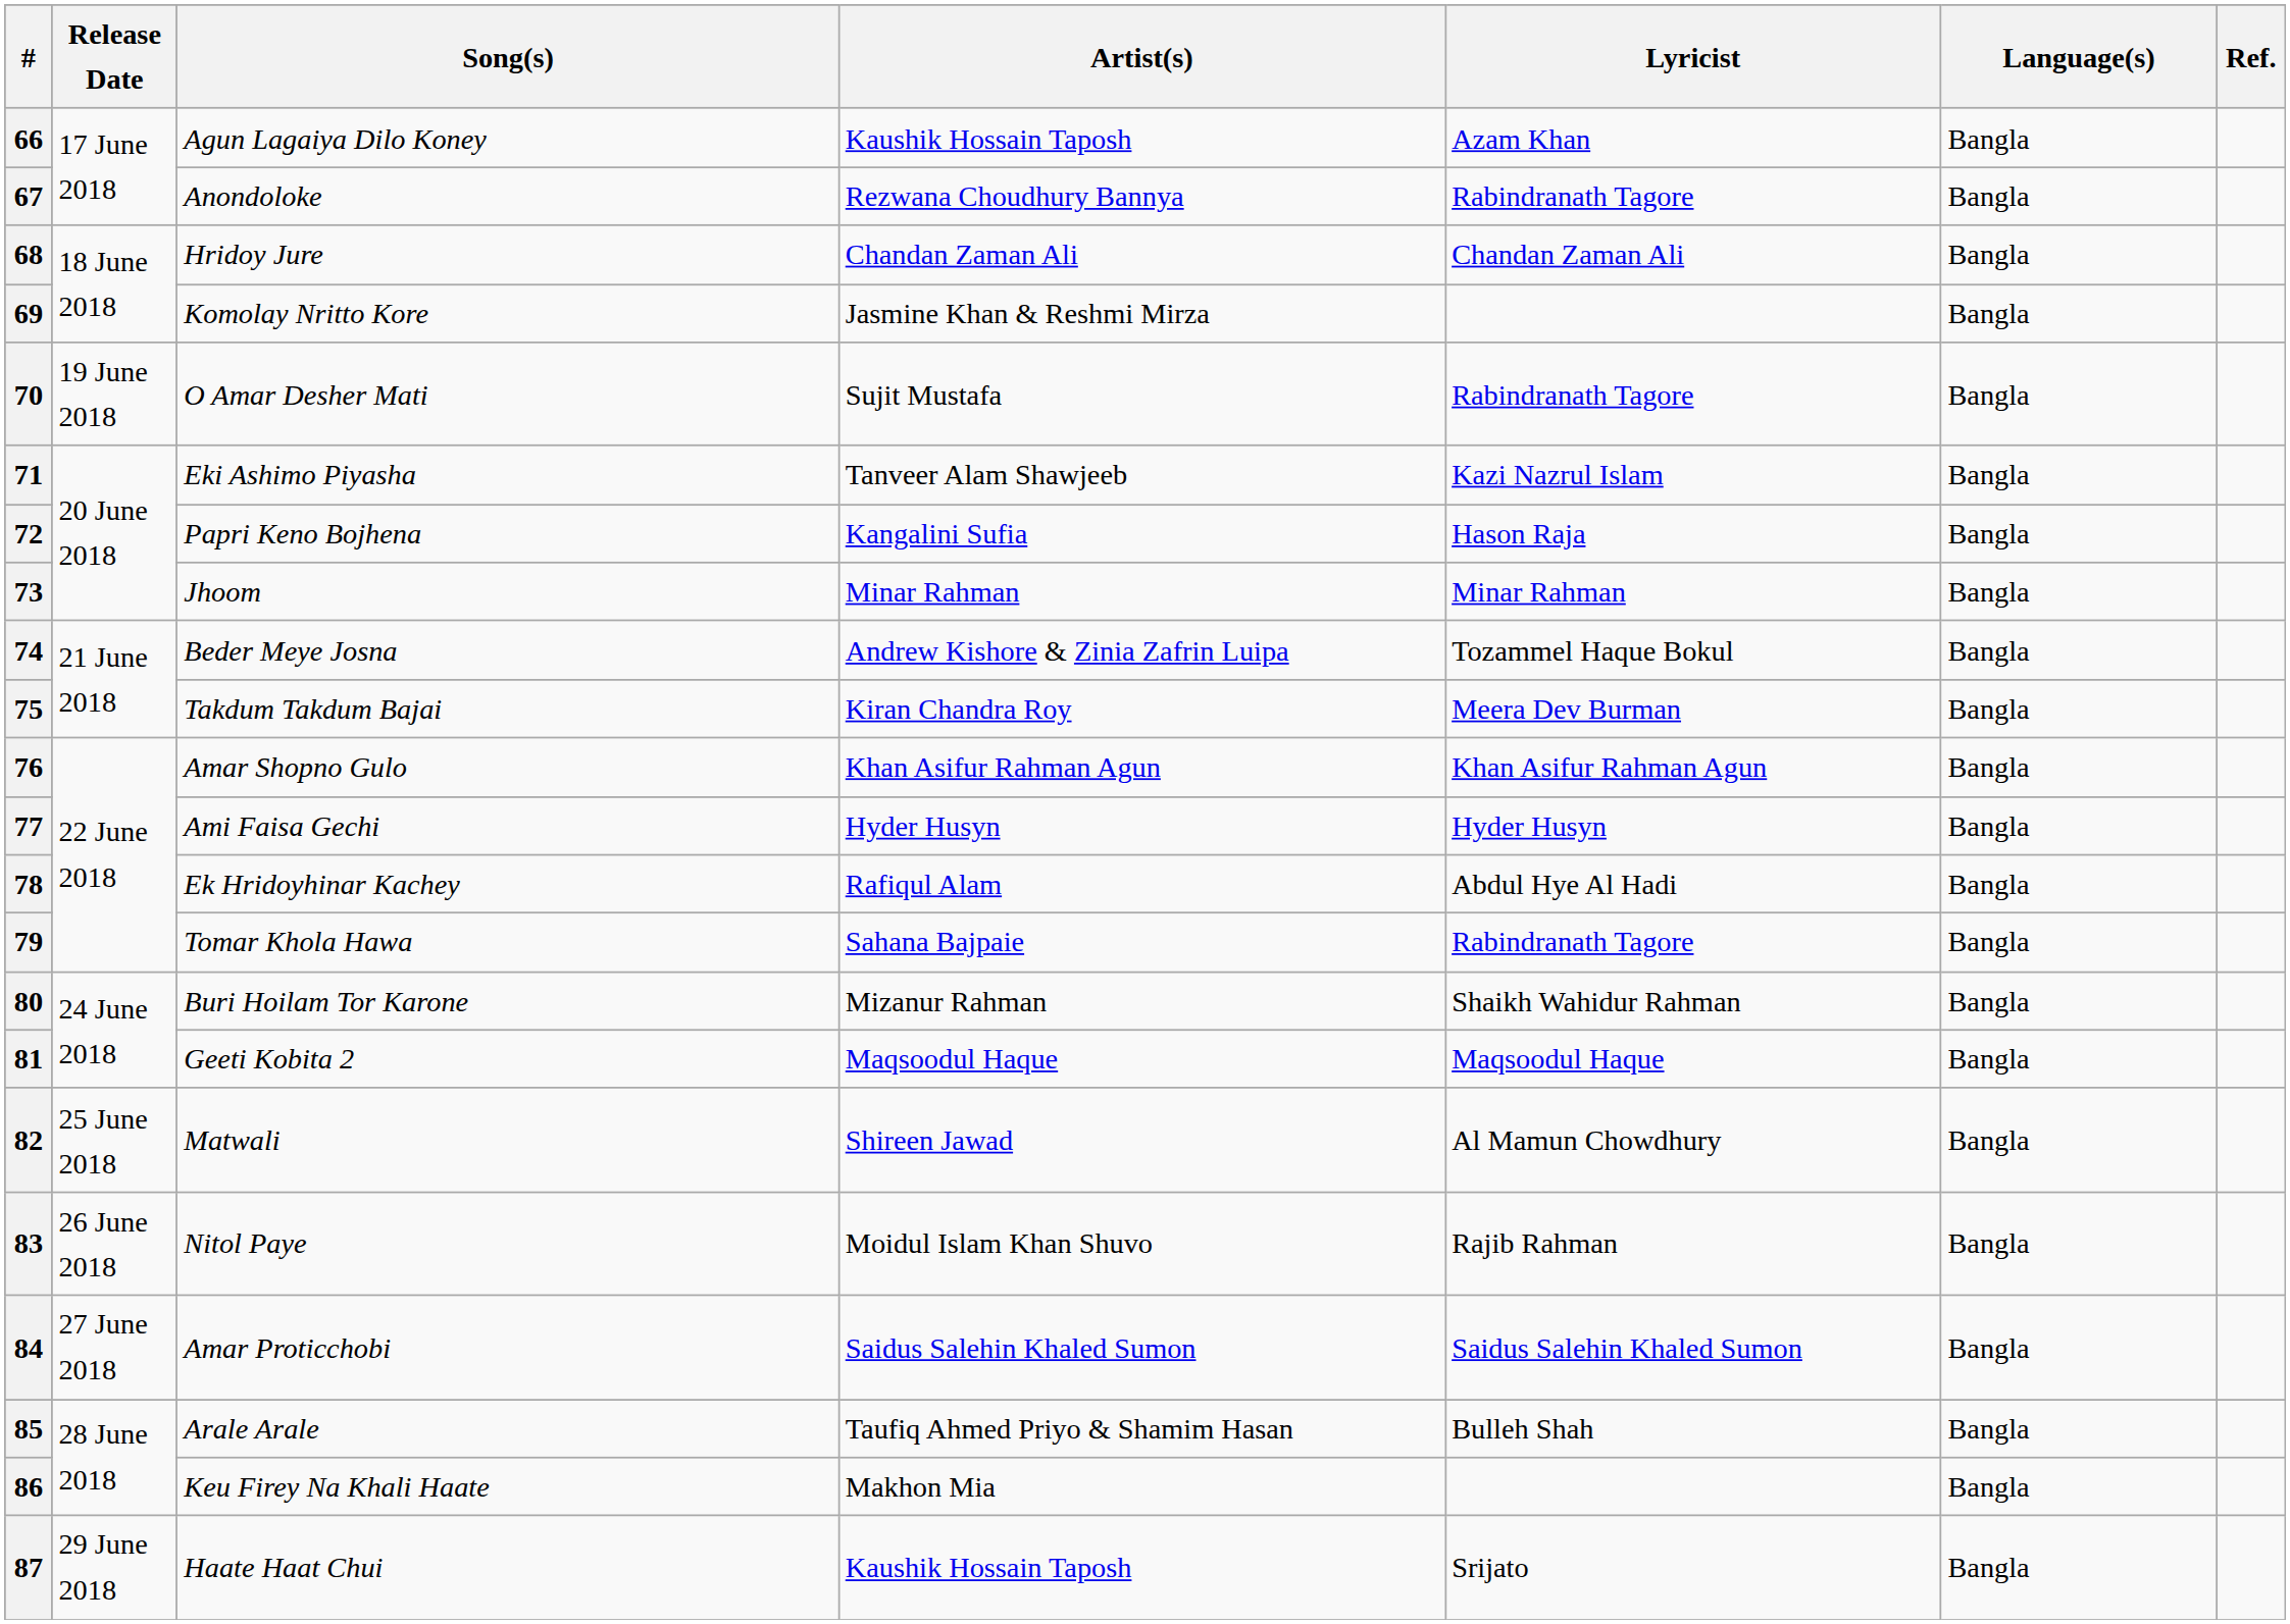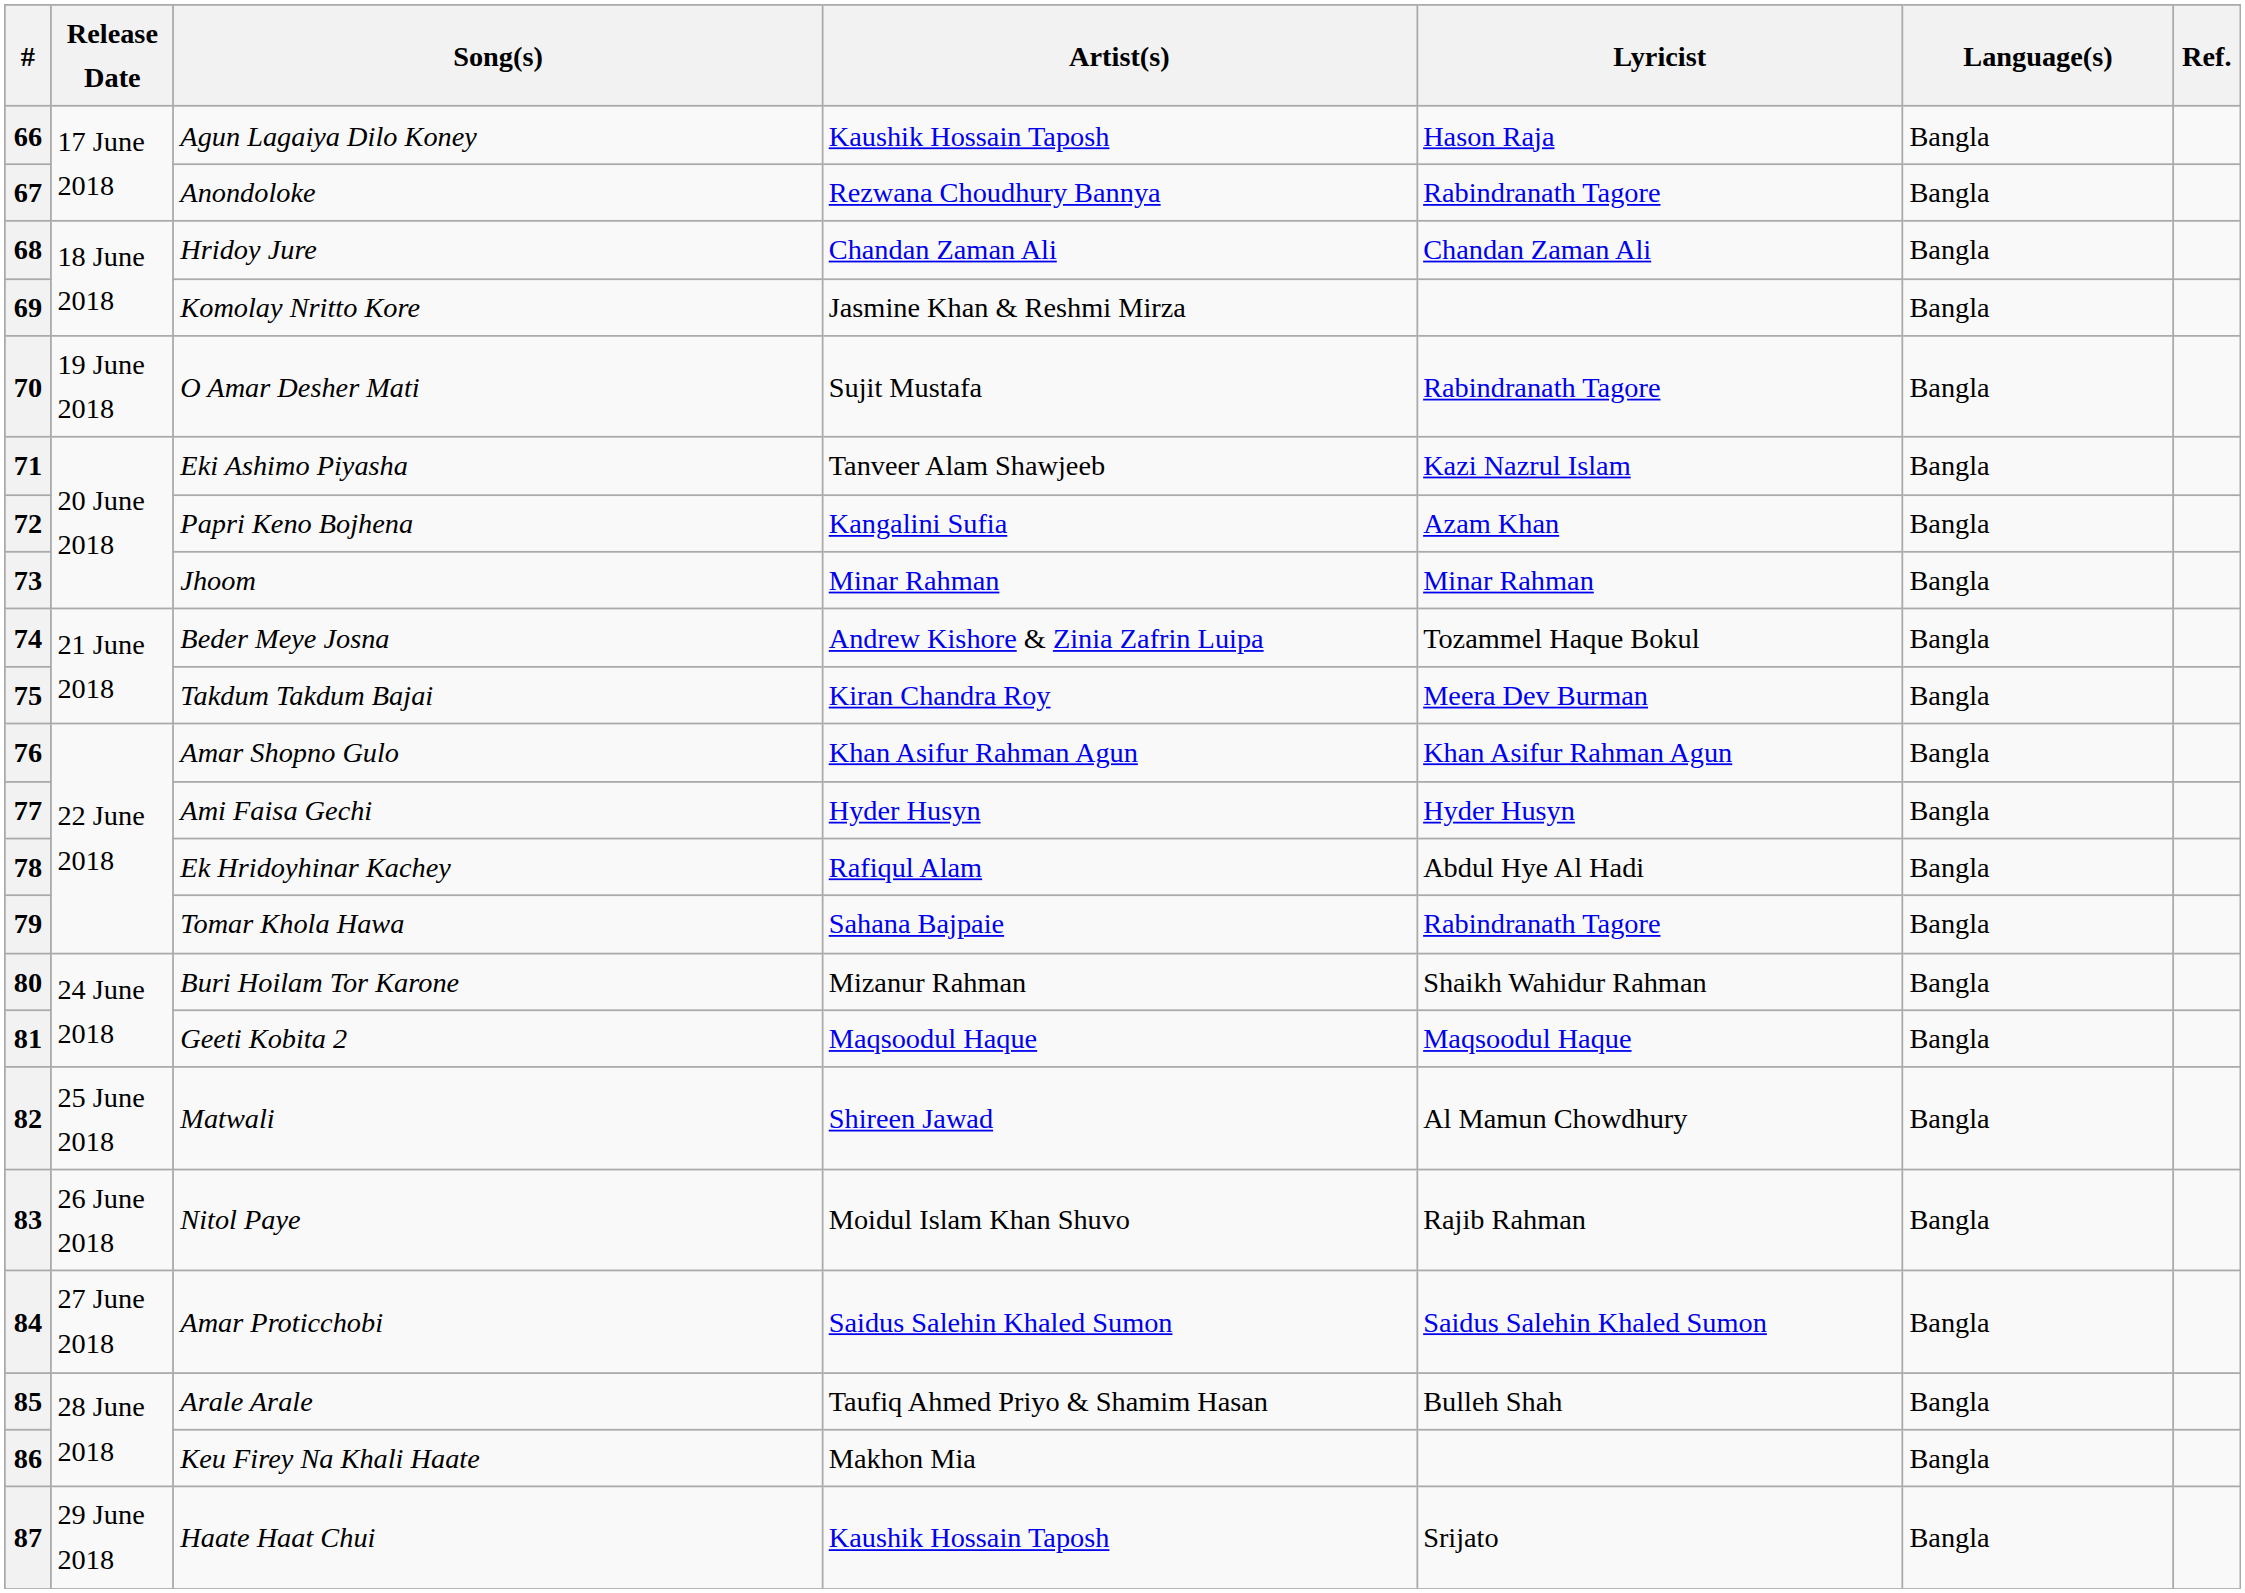66 | Lyricist: Azam Khan -> Hason Raja
72 | Lyricist: Hason Raja -> Azam Khan
